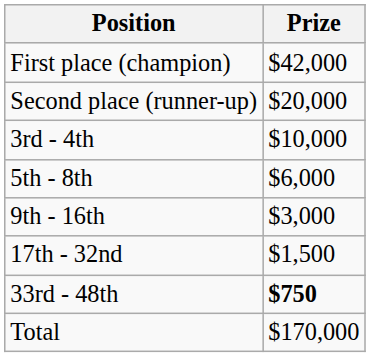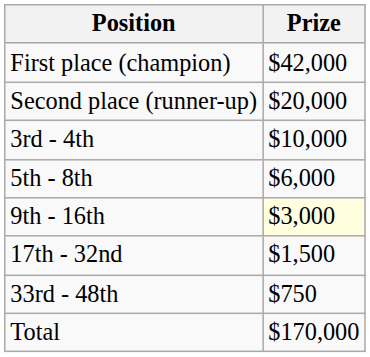9th - 16th | Prize: no background -> lightyellow background
33rd - 48th | Prize: bold -> normal
